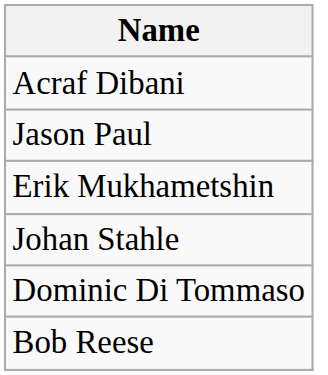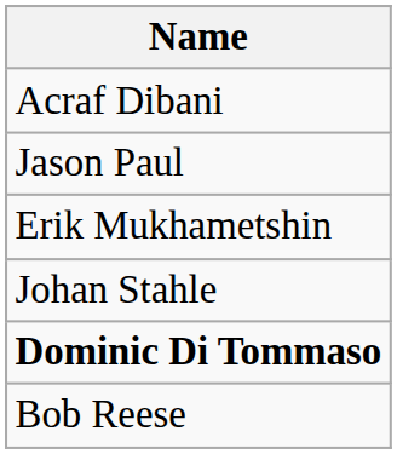row 6 | column 1: normal -> bold
